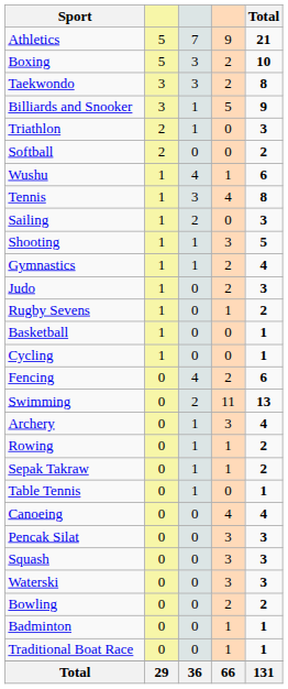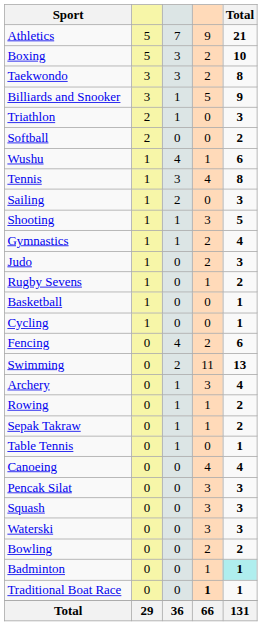Badminton | Total: no background -> paleturquoise background
Traditional Boat Race | column 4: normal -> bold
